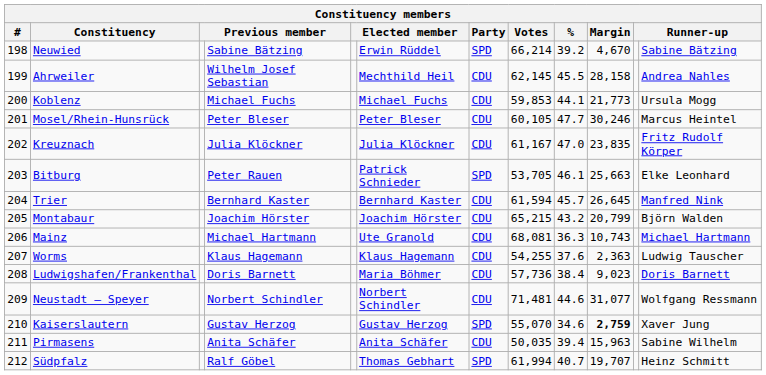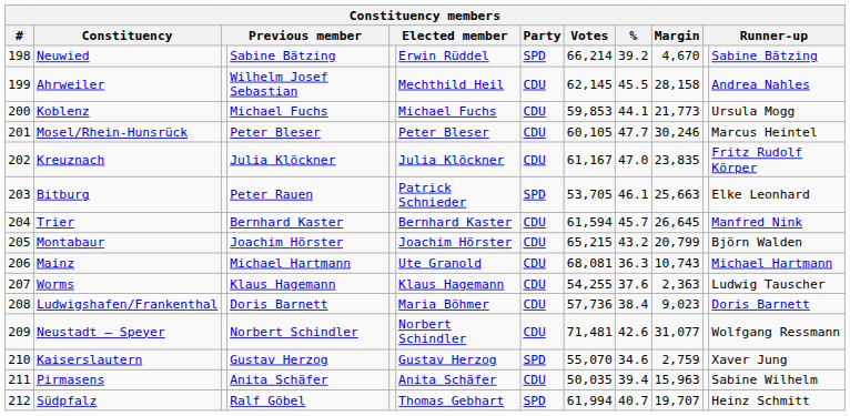Neustadt – Speyer | %: 44.6 -> 42.6
Kaiserslautern | Margin: bold -> normal
